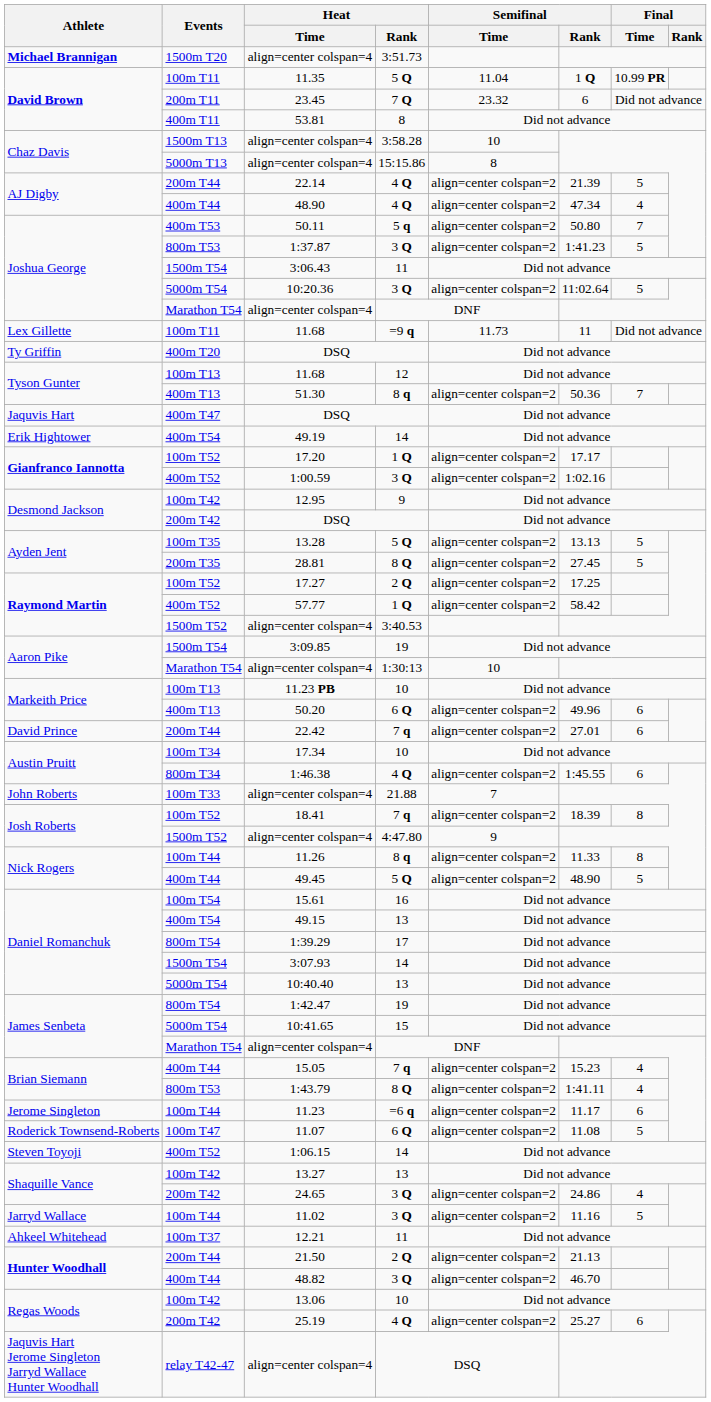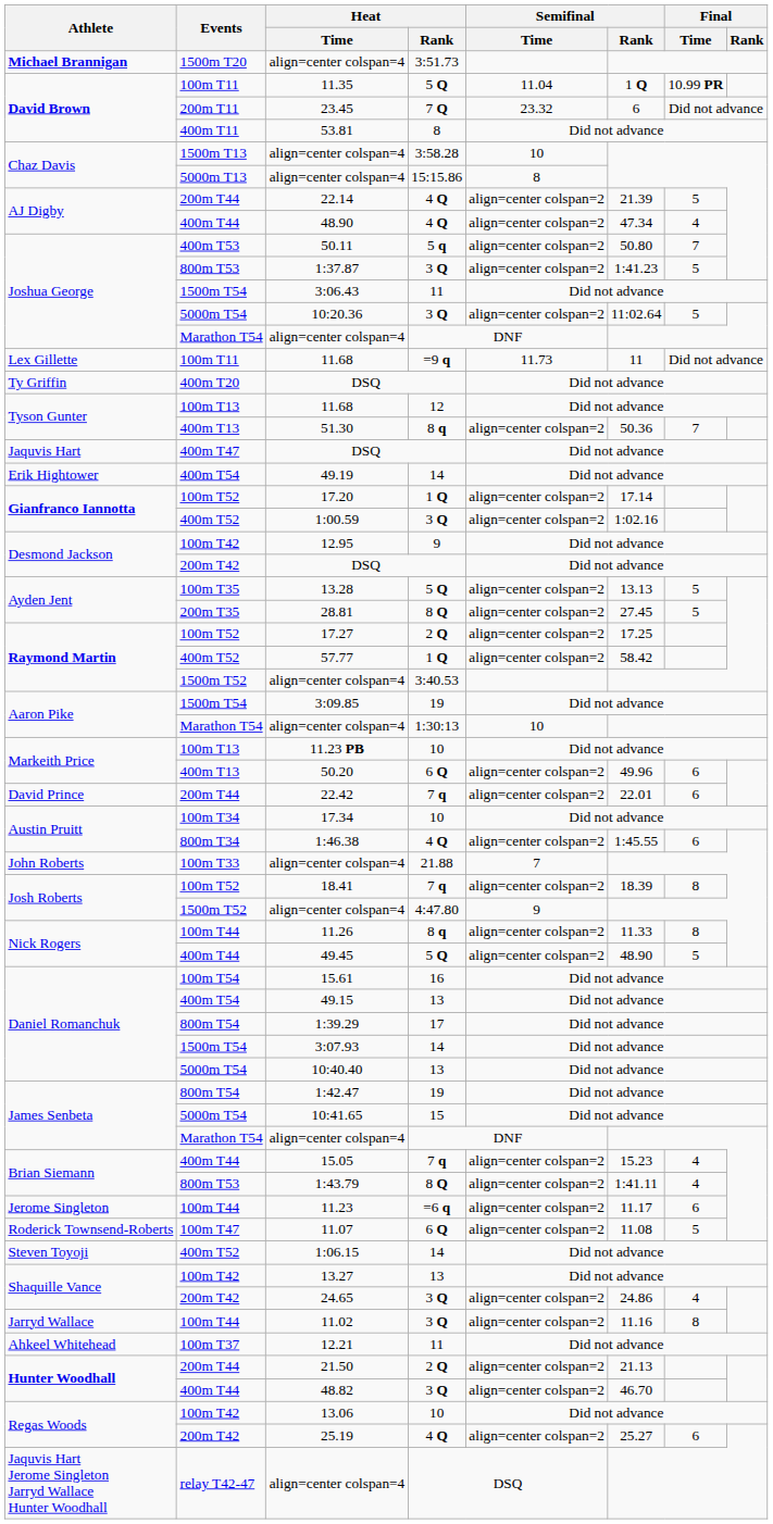17.20 | Semifinal / Rank: 17.17 -> 17.14
22.42 | Semifinal / Rank: 27.01 -> 22.01
11.02 | Final / Time: 5 -> 8
